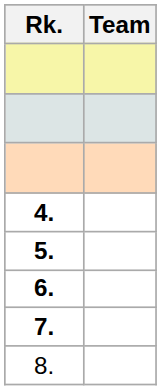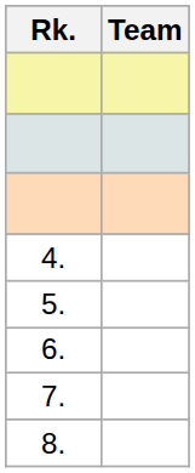row 5 | Rk.: bold -> normal
row 6 | Rk.: bold -> normal
row 7 | Rk.: bold -> normal
row 8 | Rk.: bold -> normal
